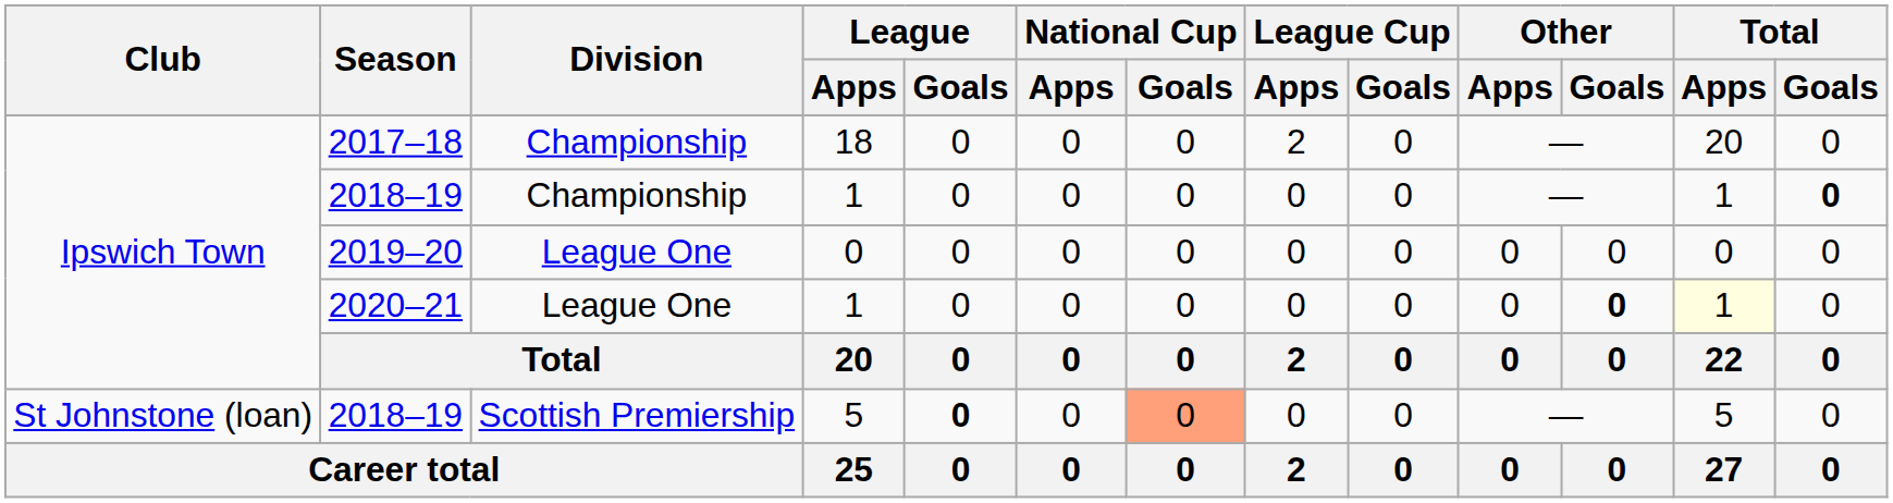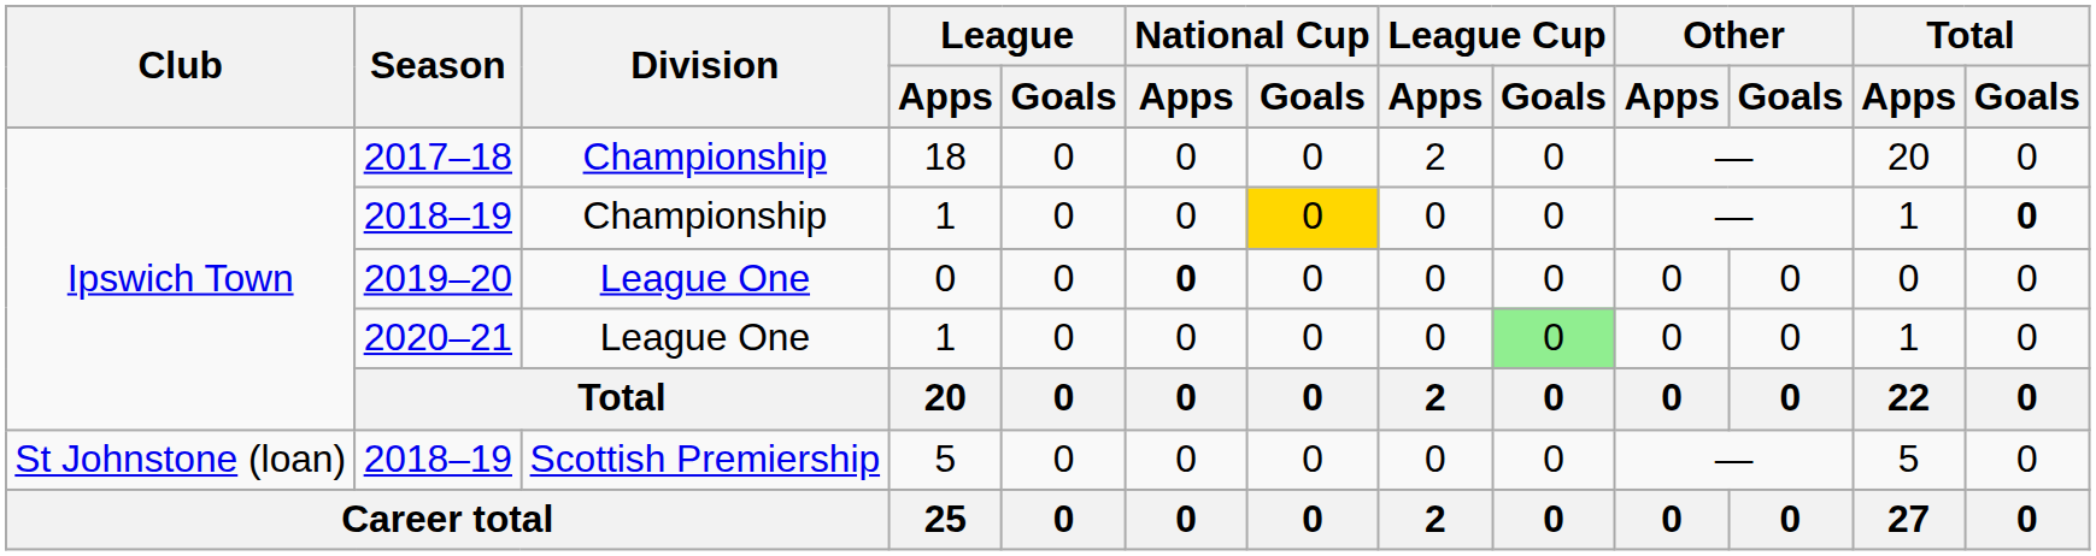2018–19 / 1 | National Cup / Goals: no background -> gold background
2019–20 | National Cup / Apps: normal -> bold
2020–21 | League Cup / Goals: no background -> lightgreen background
2020–21 | Other / Goals: bold -> normal
2020–21 | Total / Apps: lightyellow background -> no background
2018–19 / 5 | League / Goals: bold -> normal
2018–19 / 5 | National Cup / Goals: lightsalmon background -> no background
